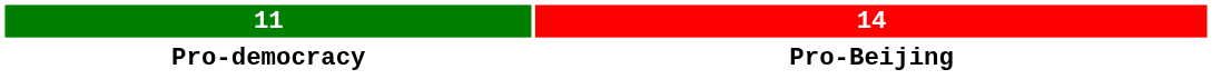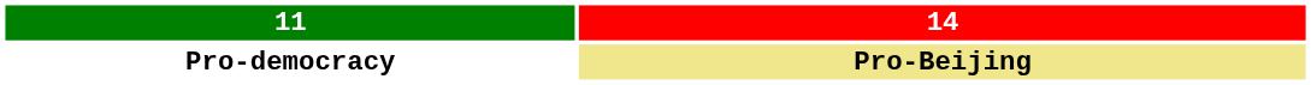Pro-democracy | 14: no background -> khaki background
